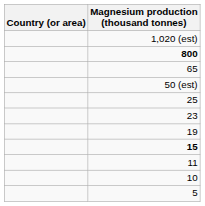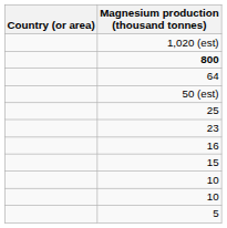row 4 | Magnesium production (thousand tonnes): 65 -> 64
row 8 | Magnesium production (thousand tonnes): 19 -> 16
row 9 | Magnesium production (thousand tonnes): bold -> normal
row 10 | Magnesium production (thousand tonnes): 11 -> 10
